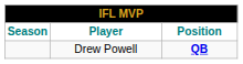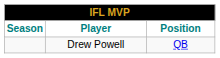Drew Powell | Position: bold -> normal
